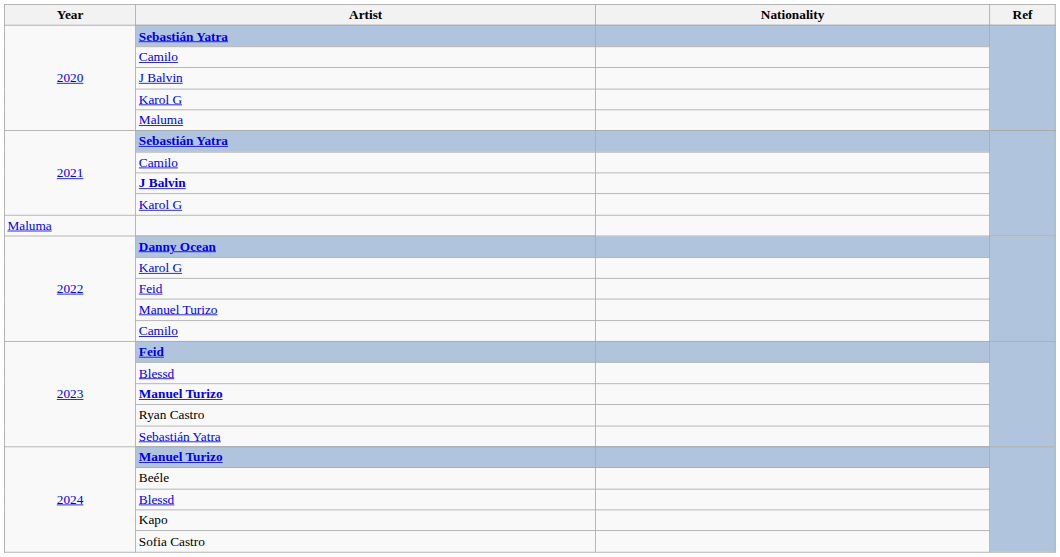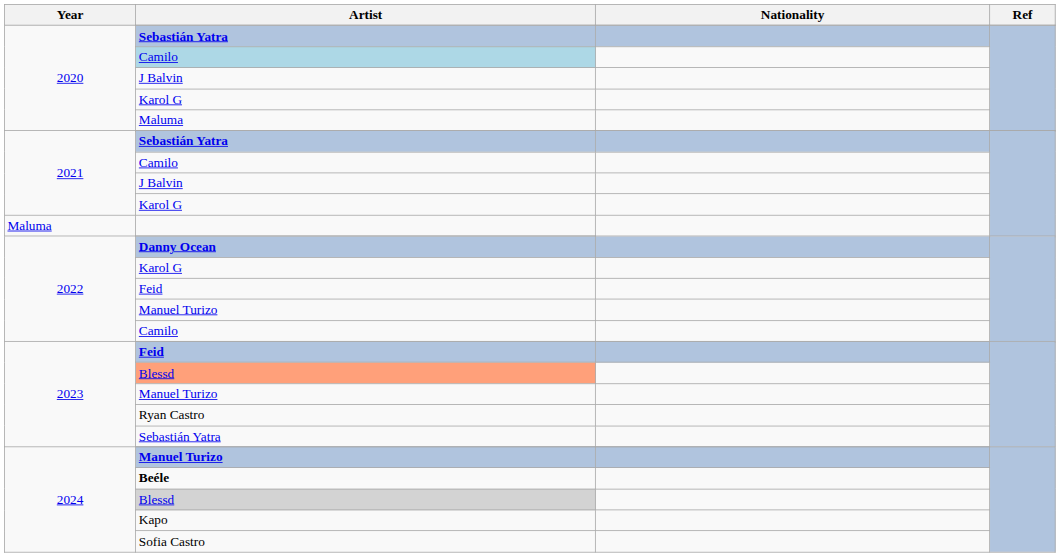2020 / Camilo | Artist: no background -> lightblue background
2021 / J Balvin | Artist: bold -> normal
2023 / Blessd | Artist: no background -> lightsalmon background
2023 / Manuel Turizo | Artist: bold -> normal
Beéle | Artist: normal -> bold
2024 / Blessd | Artist: no background -> lightgrey background
